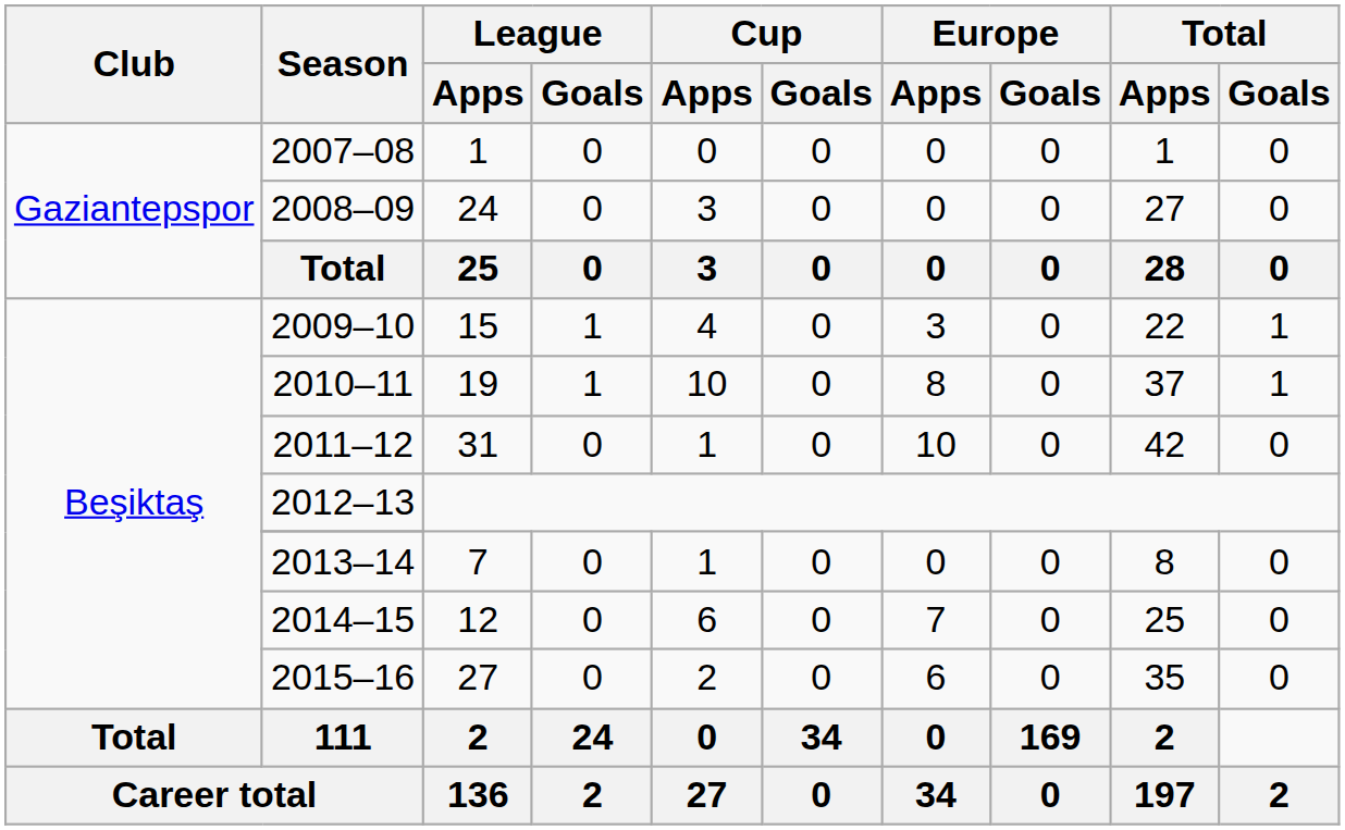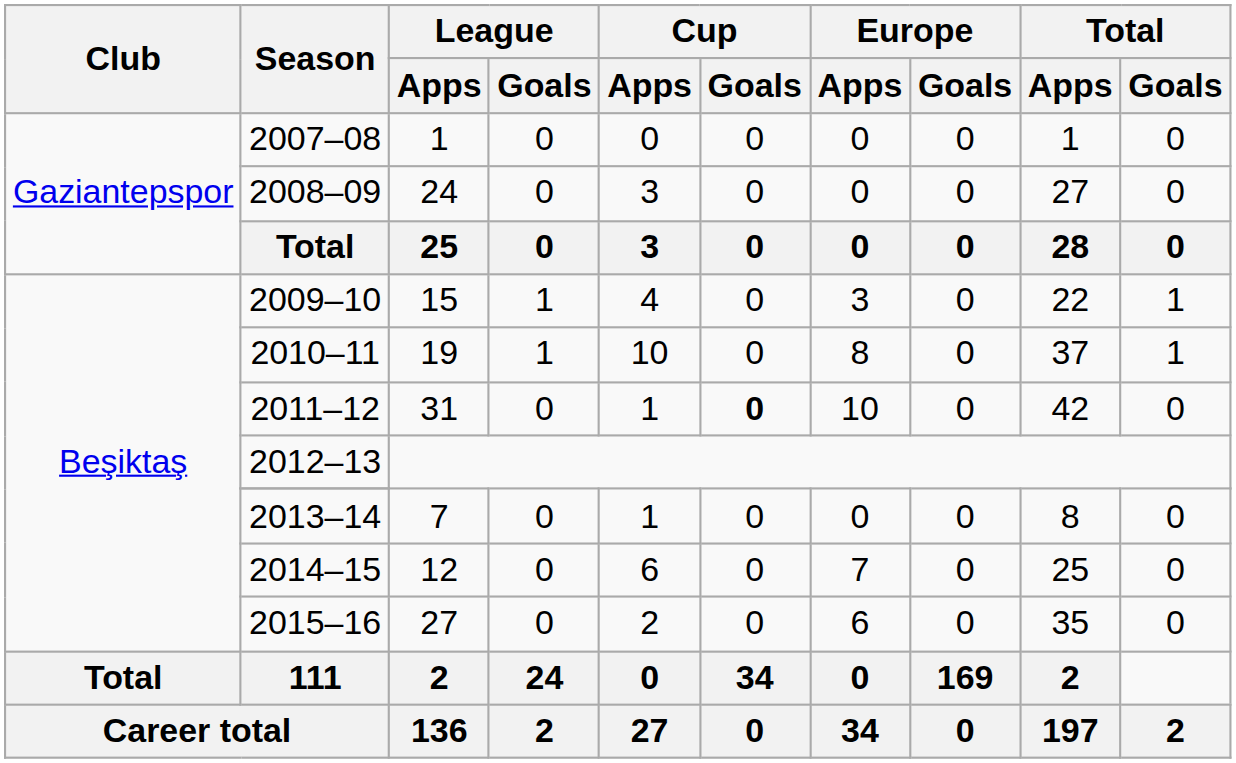2011–12 | Cup / Goals: normal -> bold
